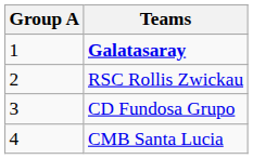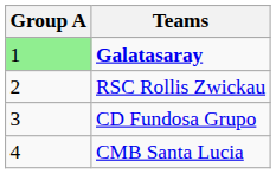Galatasaray | Group A: no background -> lightgreen background
